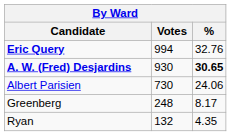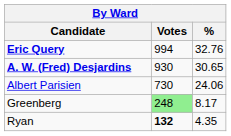A. W. (Fred) Desjardins | %: bold -> normal
Greenberg | Votes: no background -> lightgreen background
Ryan | Votes: normal -> bold
